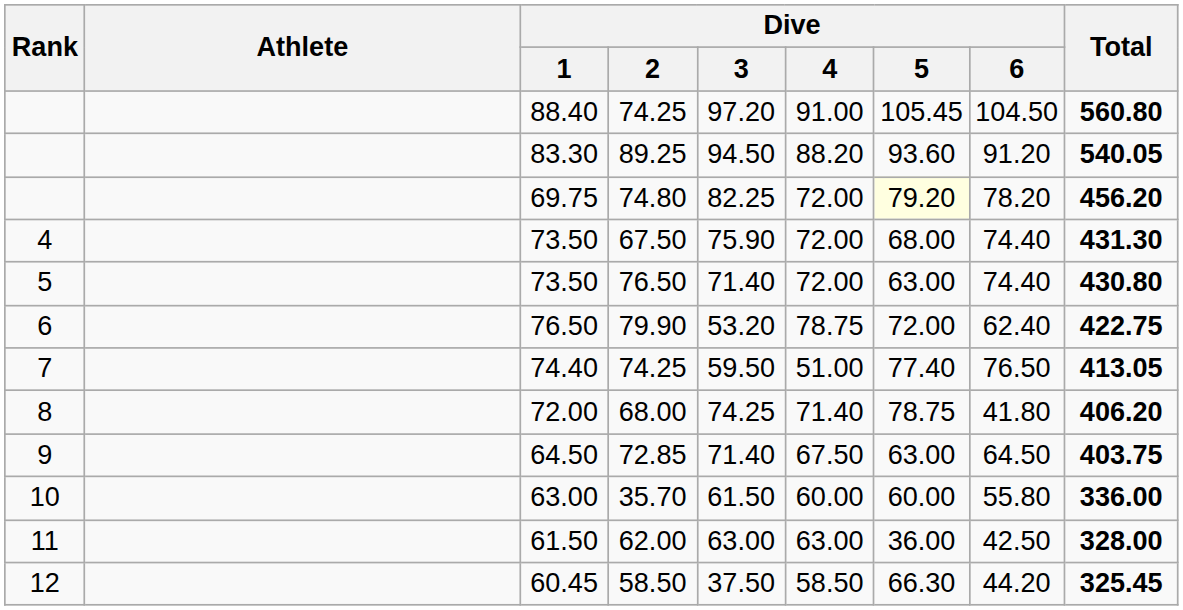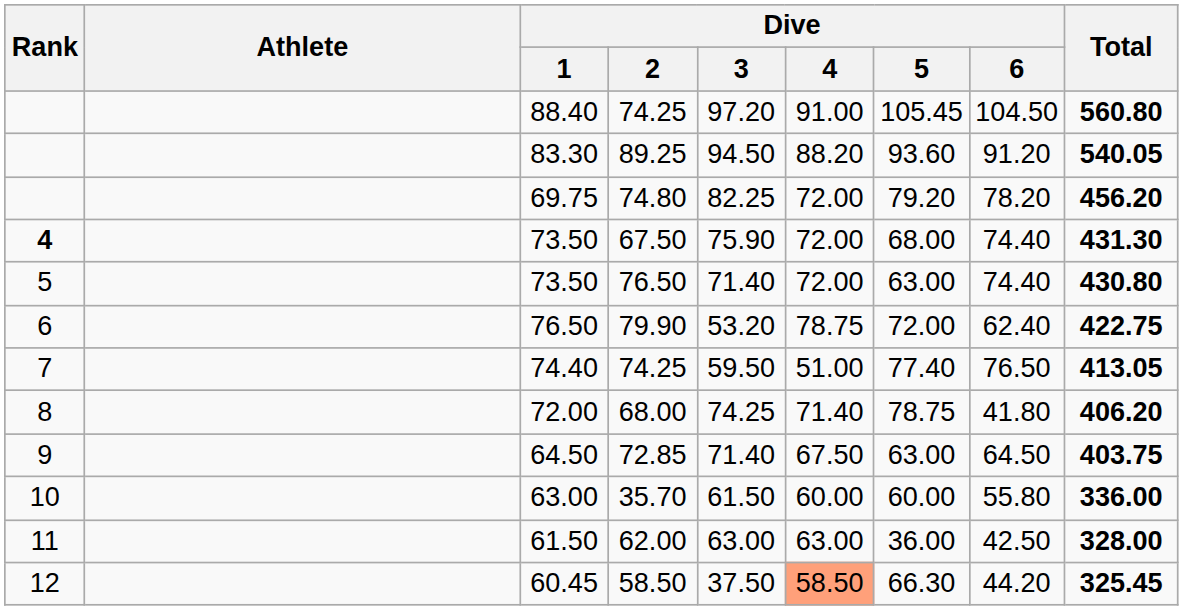69.75 | Dive / 5: lightyellow background -> no background
73.50 / 67.50 | Rank: normal -> bold
60.45 | Dive / 4: no background -> lightsalmon background
